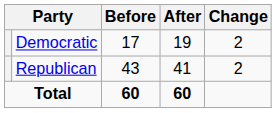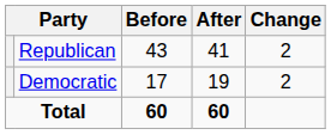rows swapped: Republican <-> Democratic
